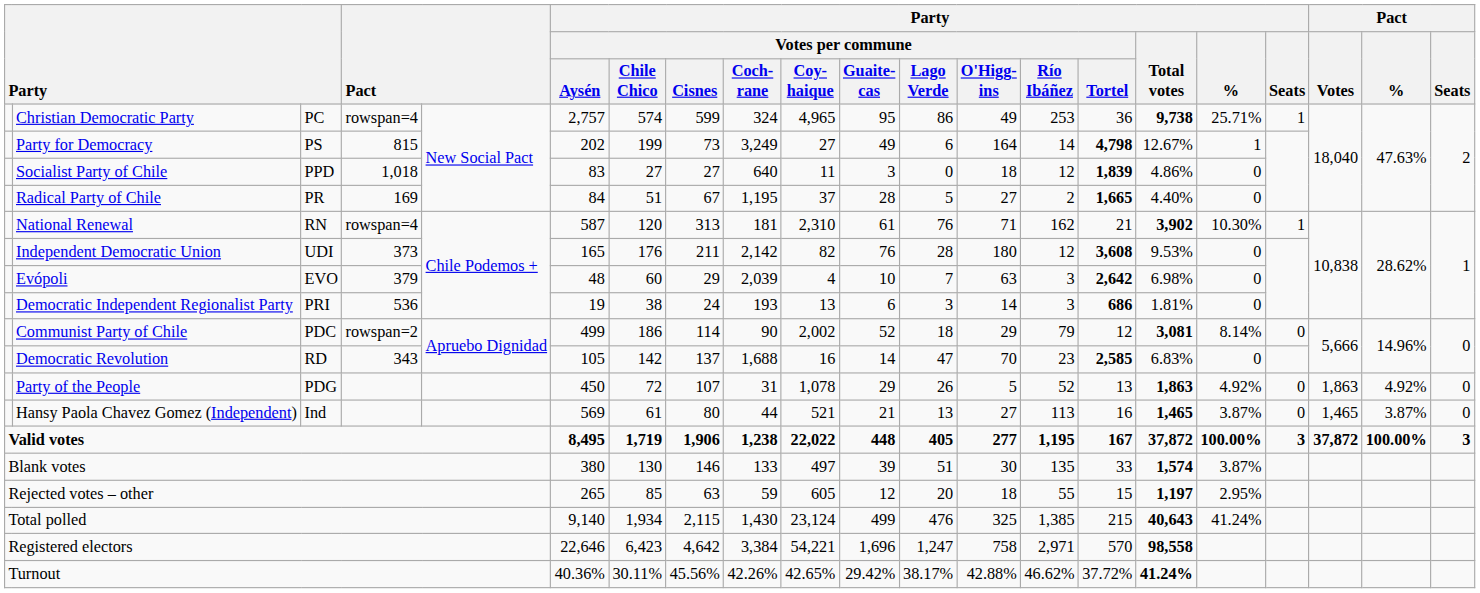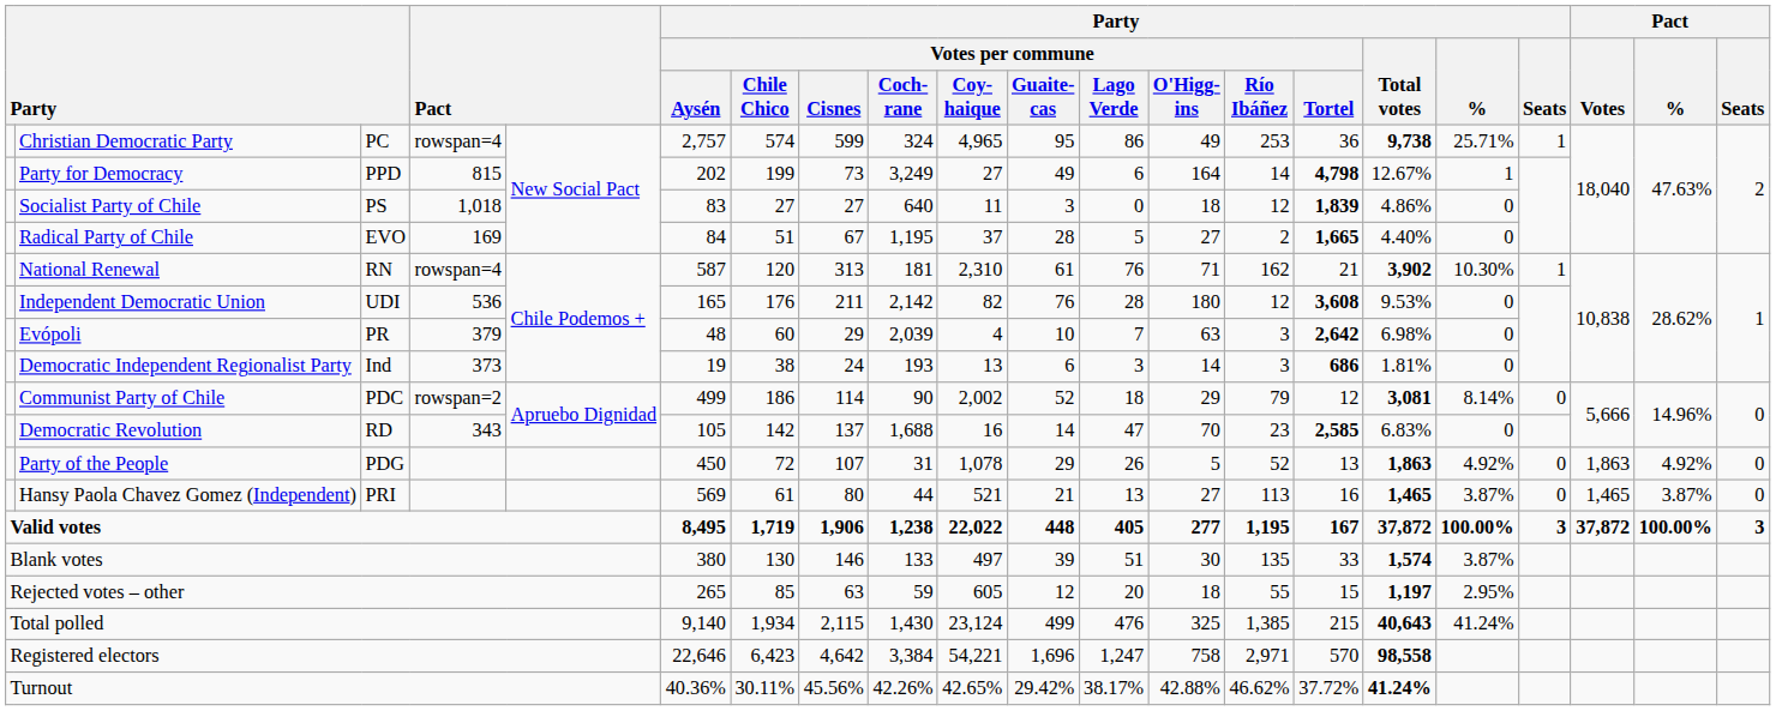Party for Democracy | column 3: PS -> PPD
Socialist Party of Chile | column 3: PPD -> PS
Radical Party of Chile | column 3: PR -> EVO
Independent Democratic Union | column 4: 373 -> 536
Evópoli | column 3: EVO -> PR
Democratic Independent Regionalist Party | column 3: PRI -> Ind
Democratic Independent Regionalist Party | column 4: 536 -> 373
Hansy Paola Chavez Gomez (Independent) | column 3: Ind -> PRI
